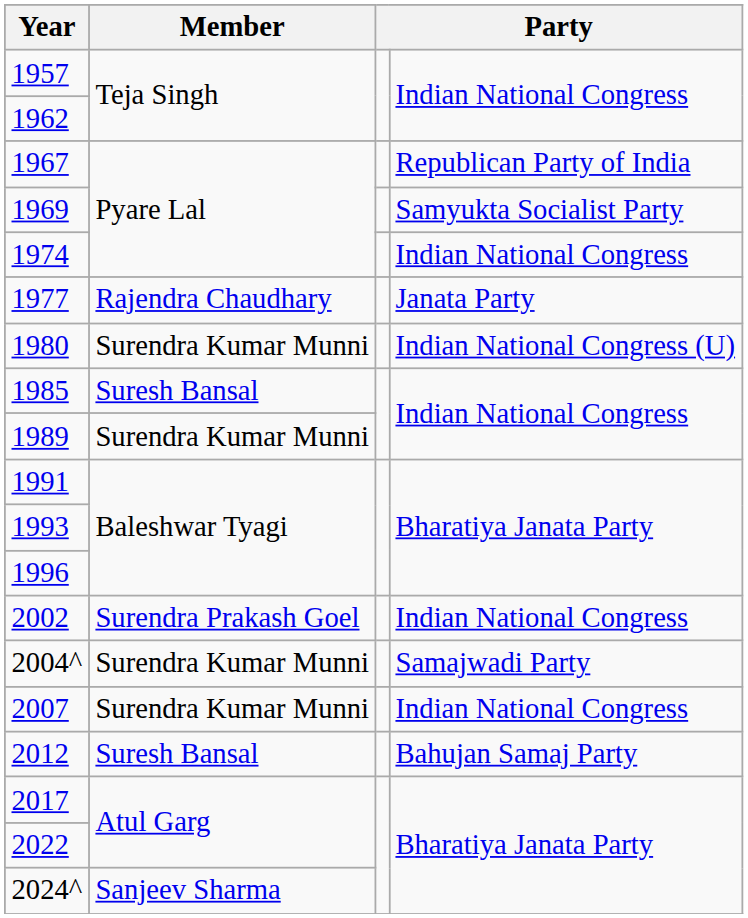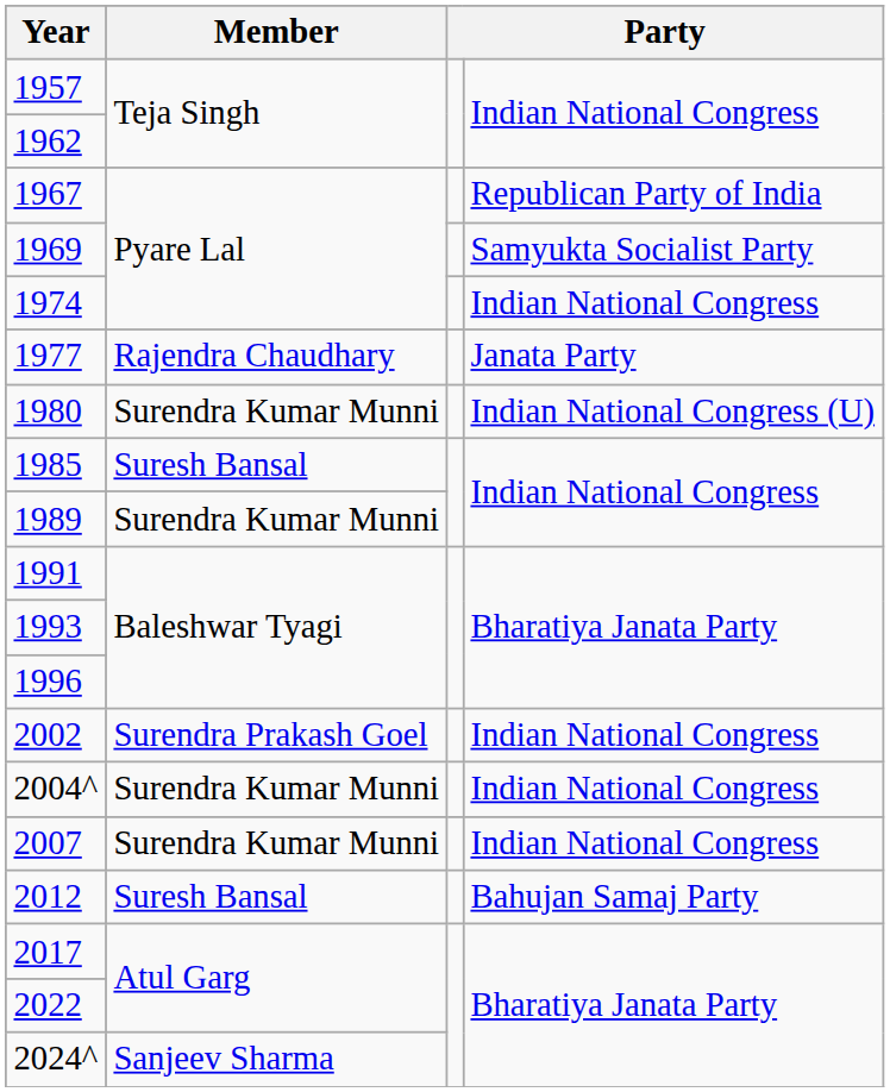2004^ | column 4: Samajwadi Party -> Indian National Congress
